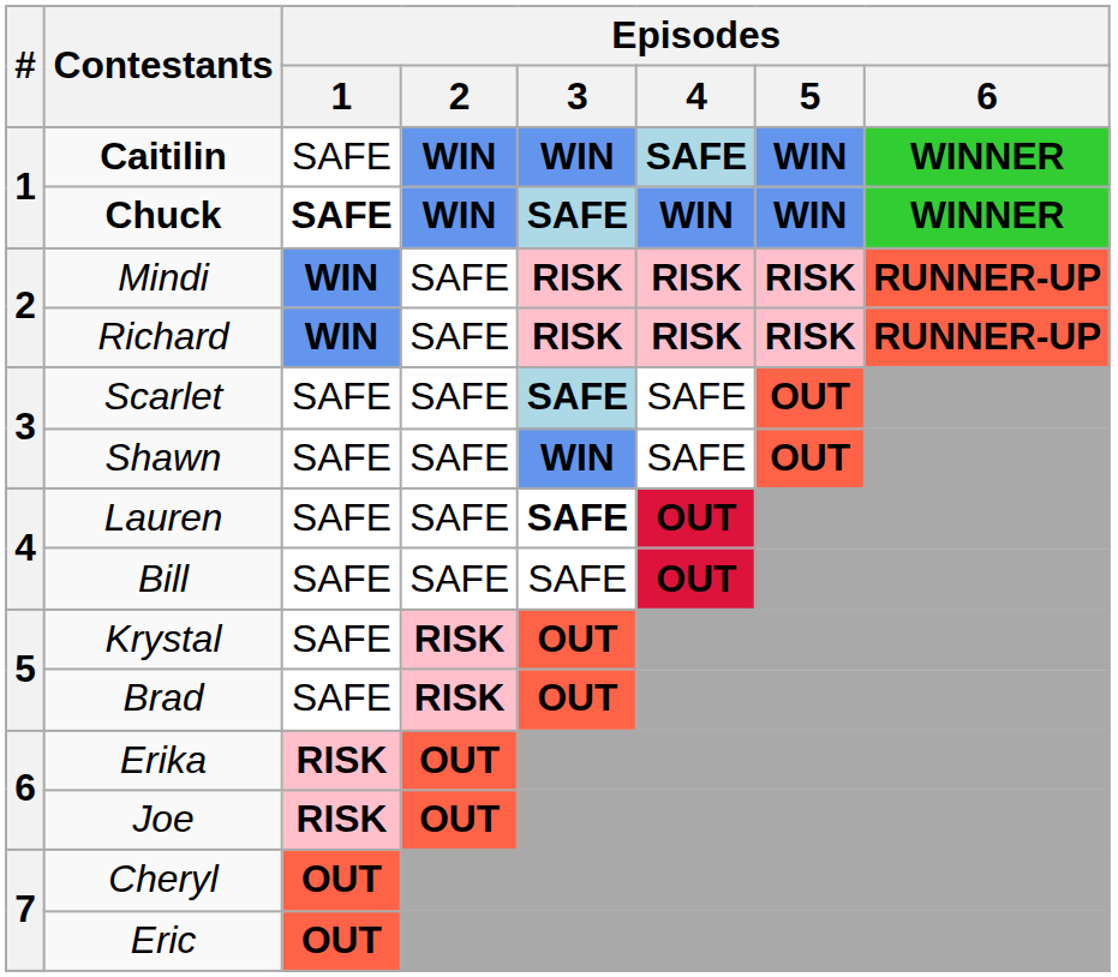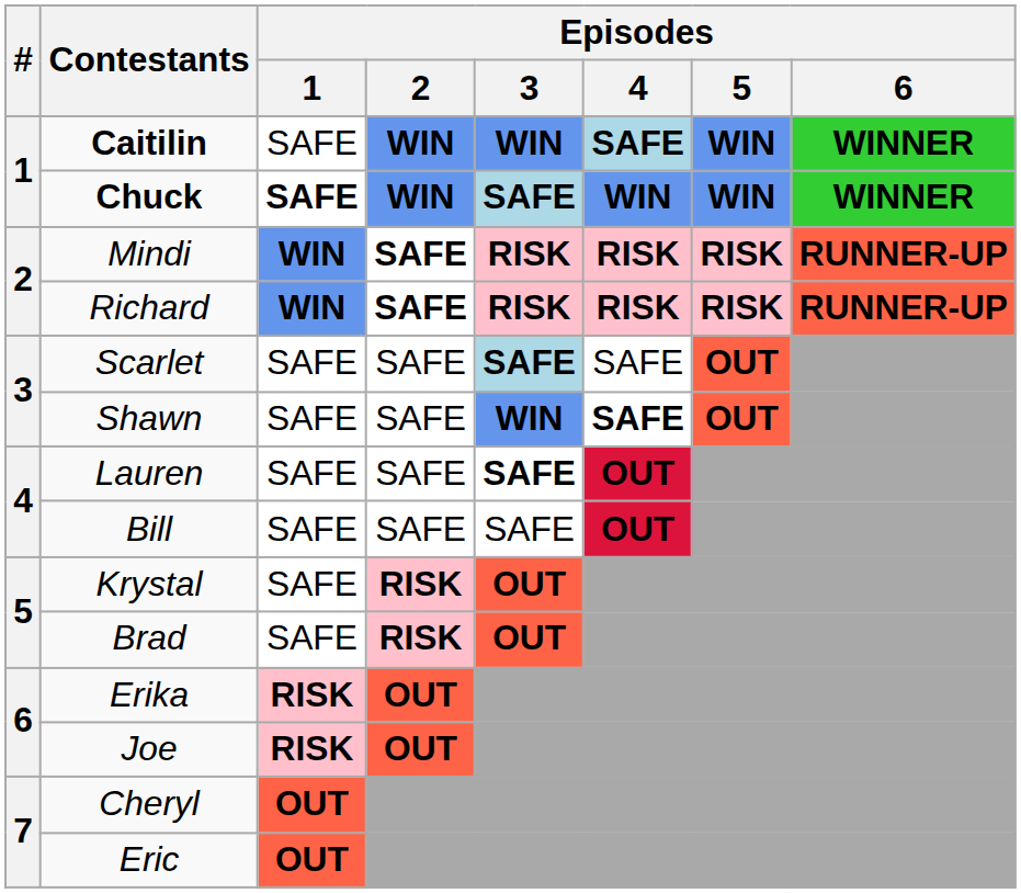Mindi | Episodes / 2: normal -> bold
Richard | Episodes / 2: normal -> bold
Shawn | Episodes / 4: normal -> bold
